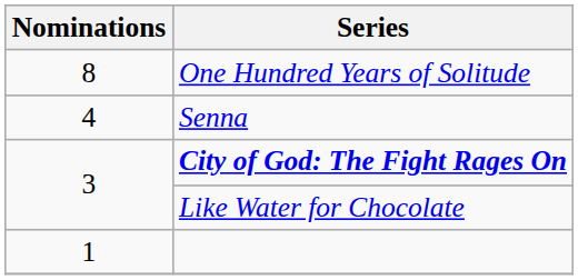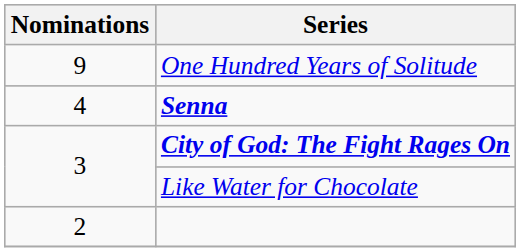row 2 | Nominations: 8 -> 9
row 3 | Series: normal -> bold
row 6 | Nominations: 1 -> 2
